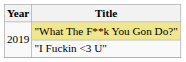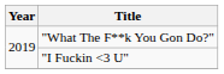"What The F**k You Gon Do?" | Title: khaki background -> no background
